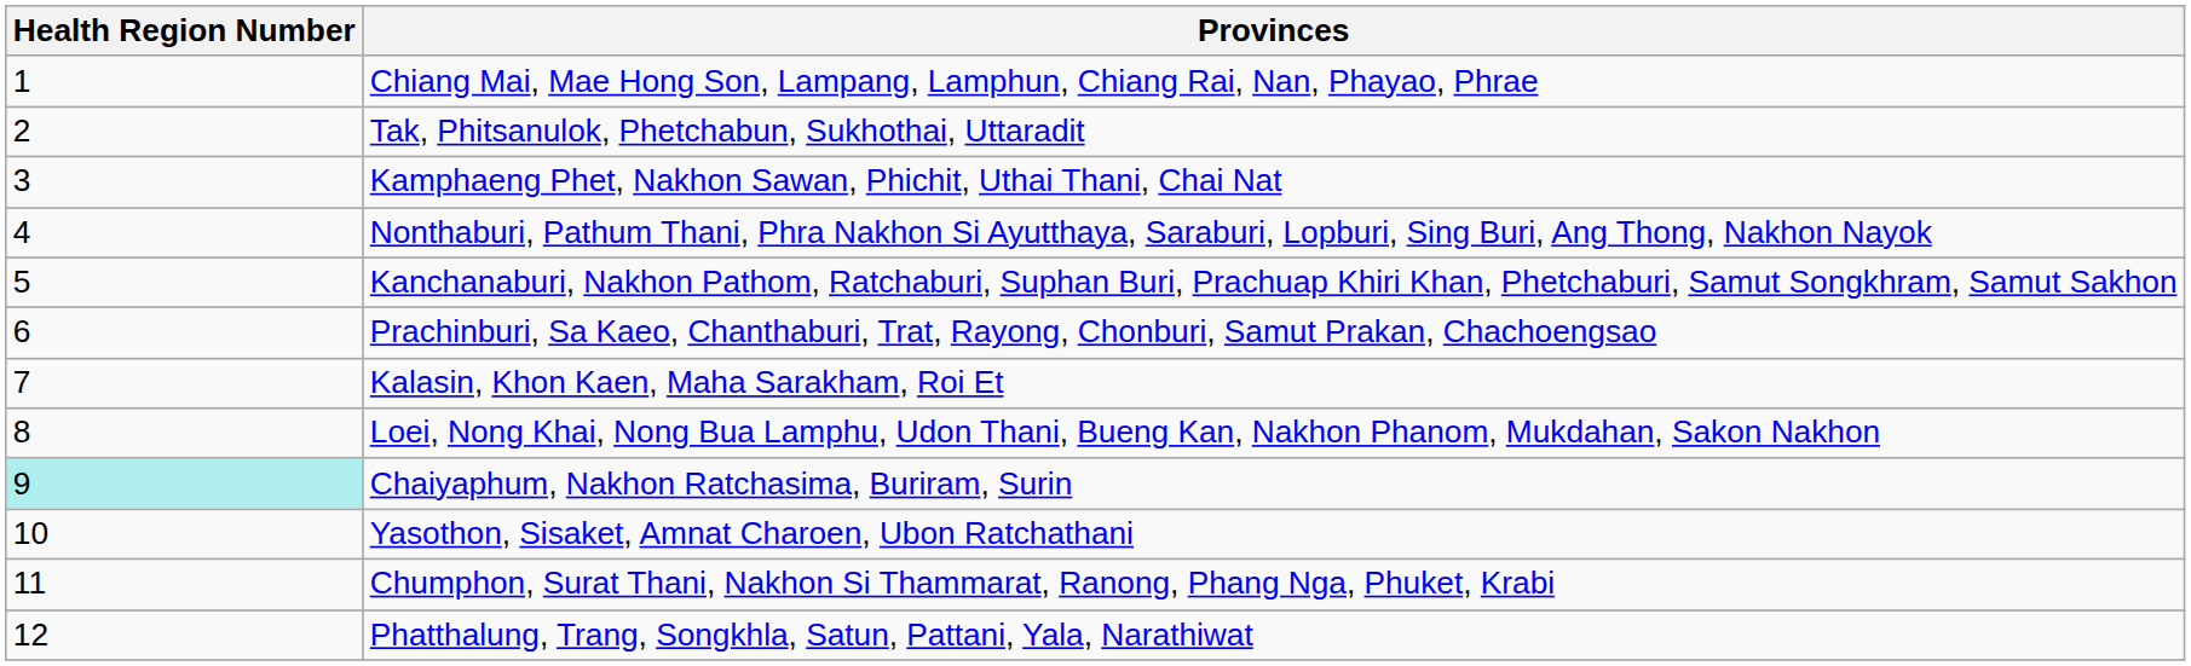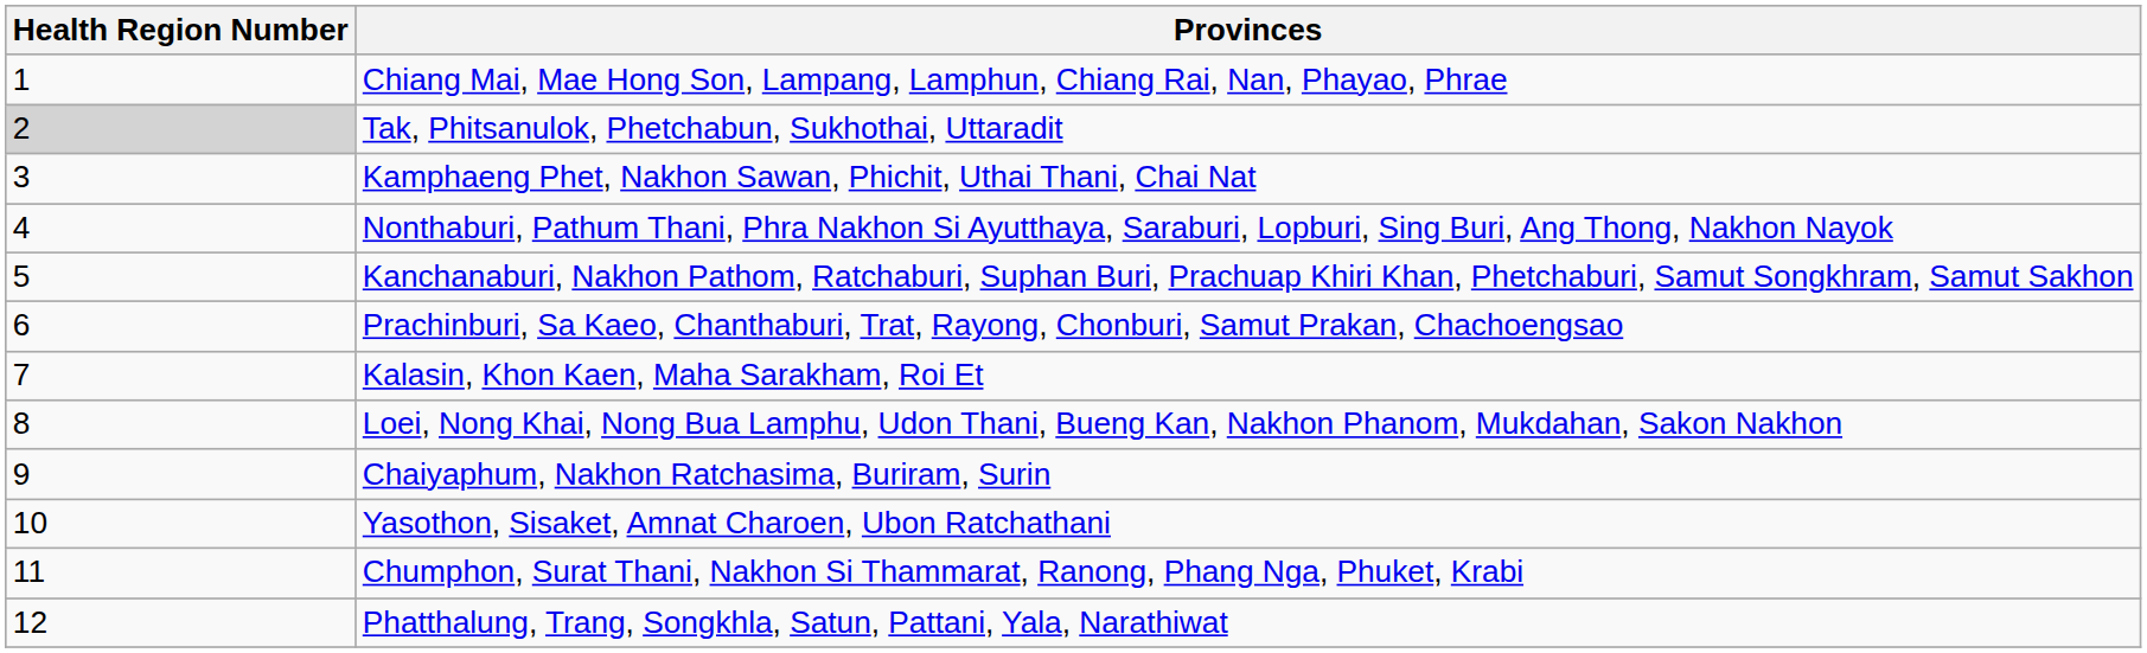Tak, Phitsanulok, Phetchabun, Sukhothai, Uttaradit | Health Region Number: no background -> lightgrey background
Chaiyaphum, Nakhon Ratchasima, Buriram, Surin | Health Region Number: paleturquoise background -> no background
